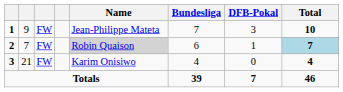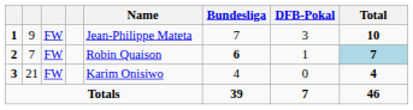2 | Name: lightgrey background -> no background
2 | Bundesliga: normal -> bold
